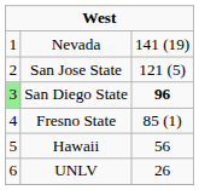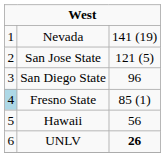San Diego State | column 1: lightgreen background -> no background
San Diego State | column 3: bold -> normal
Fresno State | column 1: no background -> lightblue background
UNLV | column 3: normal -> bold
